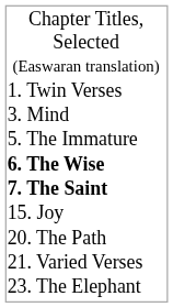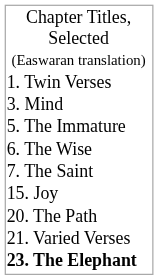row 5 | column 1: bold -> normal
row 6 | column 1: bold -> normal
row 10 | column 1: normal -> bold
